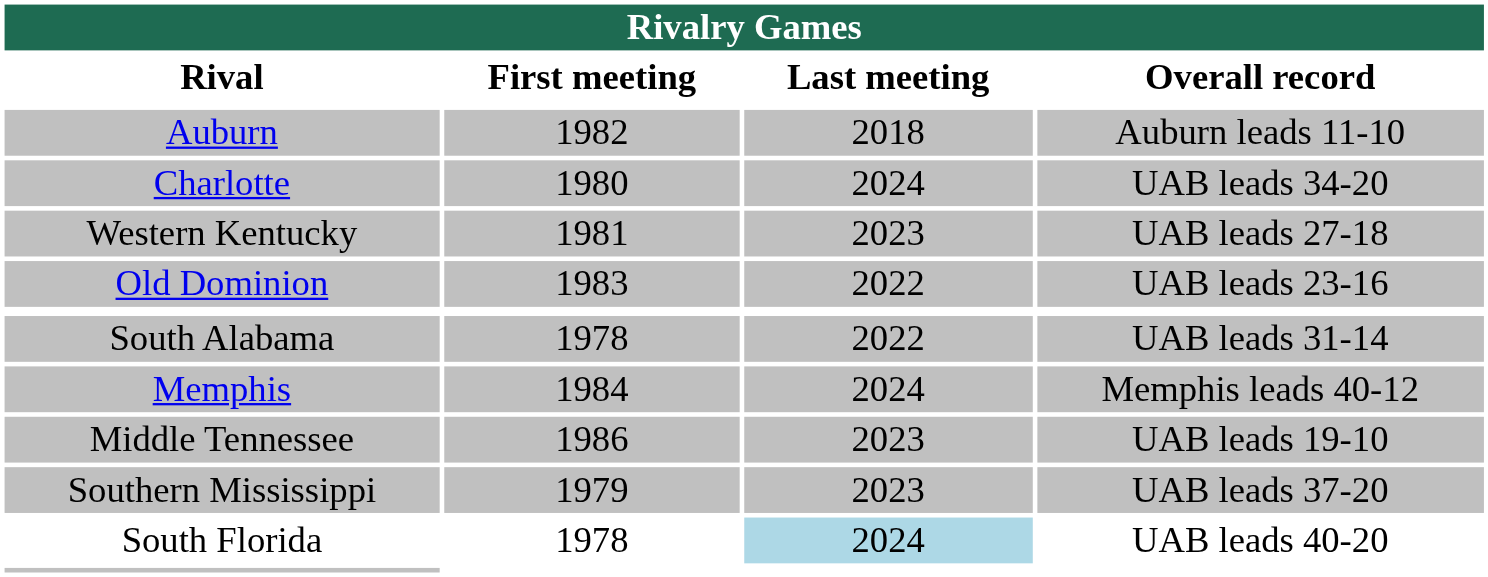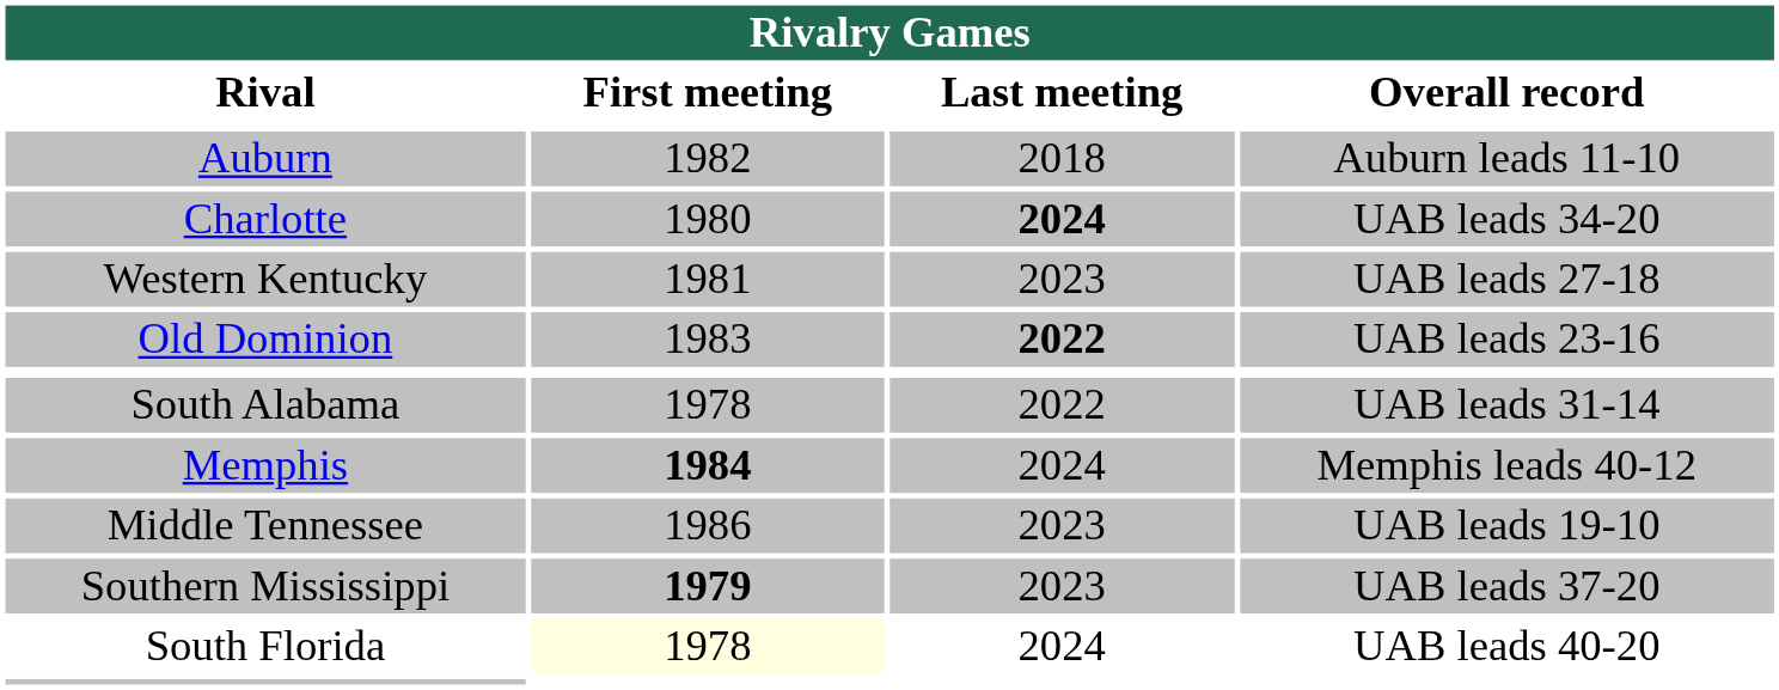Charlotte | Last meeting: normal -> bold
Old Dominion | Last meeting: normal -> bold
Memphis | First meeting: normal -> bold
Southern Mississippi | First meeting: normal -> bold
South Florida | First meeting: no background -> lightyellow background
South Florida | Last meeting: lightblue background -> no background
